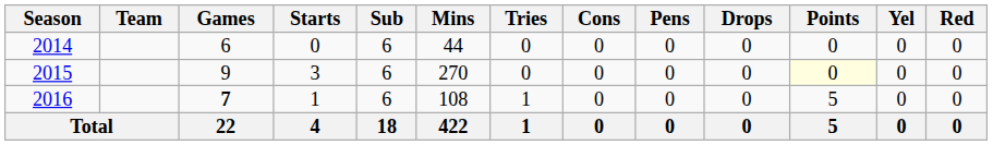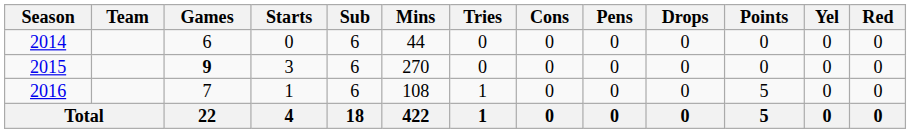2015 | Games: normal -> bold
2015 | Points: lightyellow background -> no background
2016 | Games: bold -> normal
